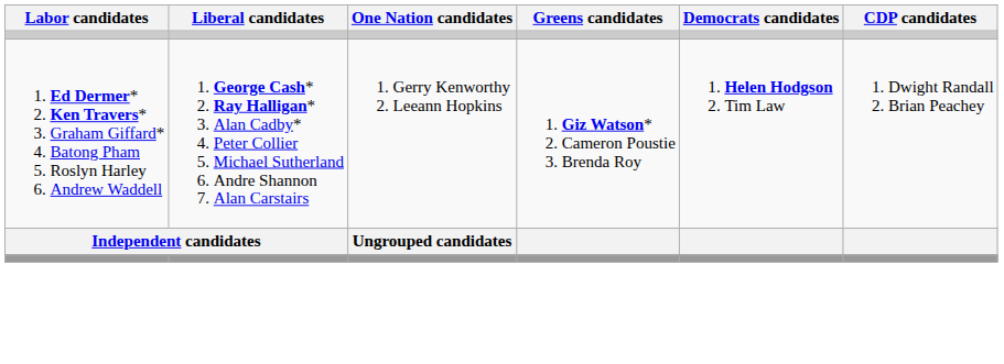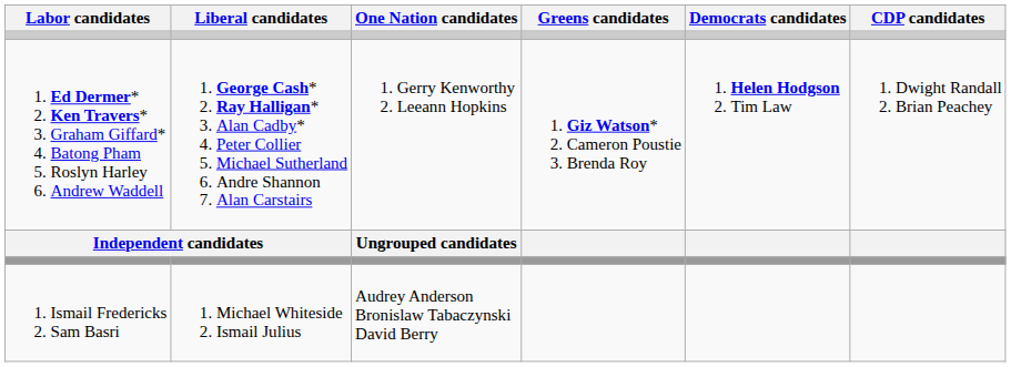+ row: Ismail Fredericks Sam Basri | Michael Whiteside Ismail Julius | Audrey Anderson Bronislaw Tabaczynski David Berry
